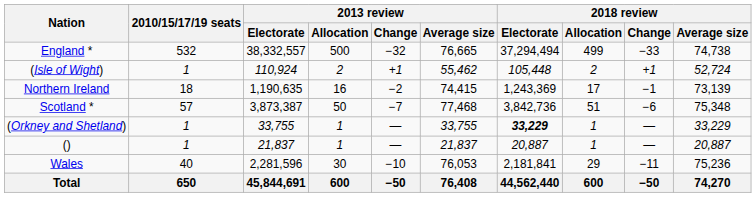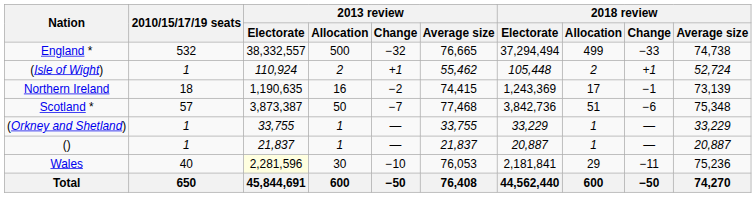(Orkney and Shetland) | 2018 review / Electorate: bold -> normal
Wales | 2013 review / Electorate: no background -> lightyellow background
